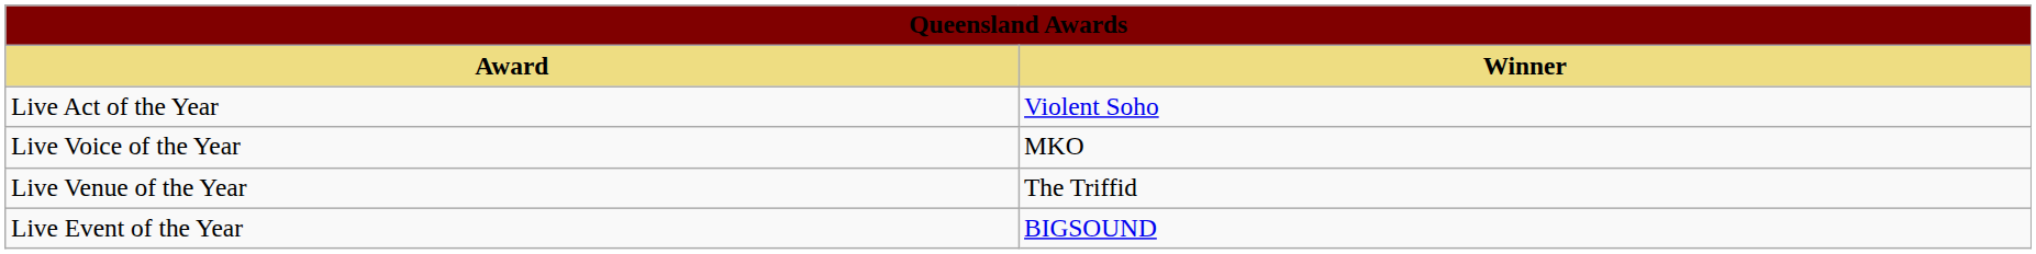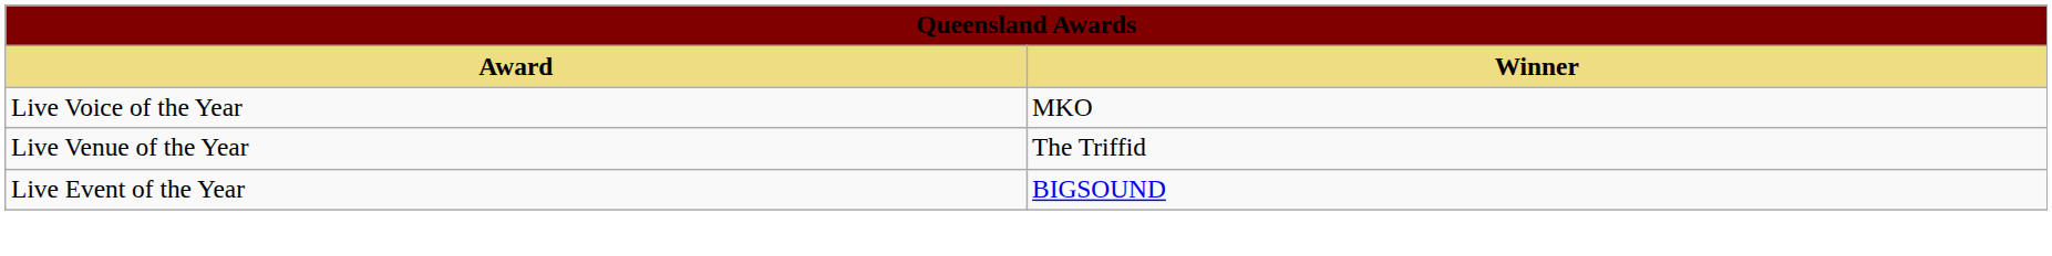- row: Live Act of the Year | Violent Soho
